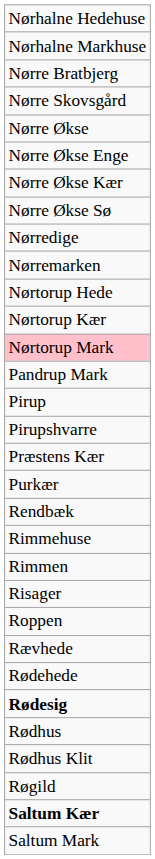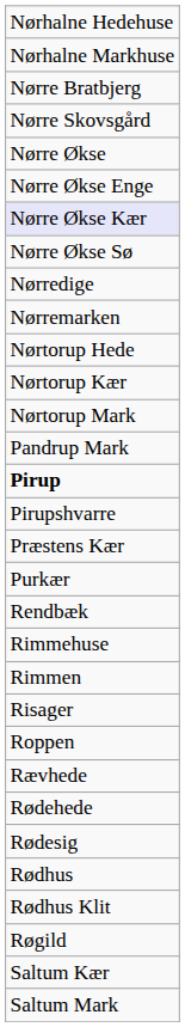row 7 | column 1: no background -> lavender background
row 13 | column 1: pink background -> no background
row 15 | column 1: normal -> bold
row 26 | column 1: bold -> normal
row 30 | column 1: bold -> normal
